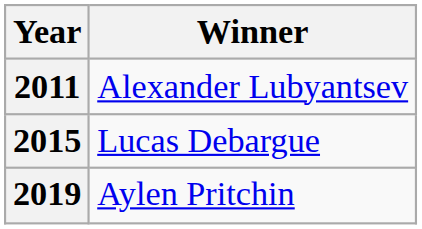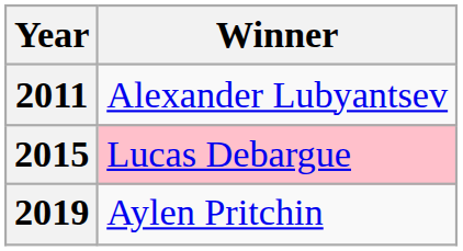2015 | Winner: no background -> pink background
